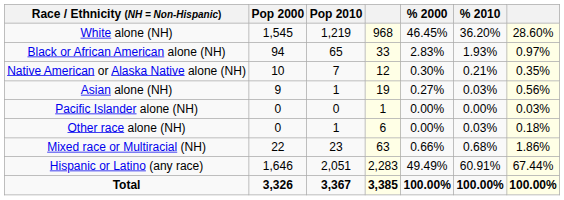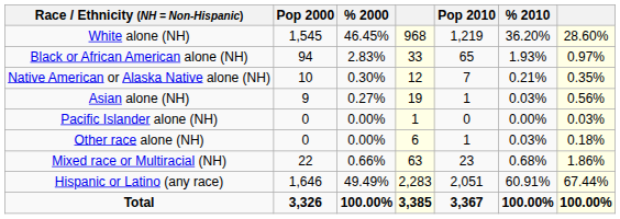columns swapped: Pop 2010 <-> % 2000
